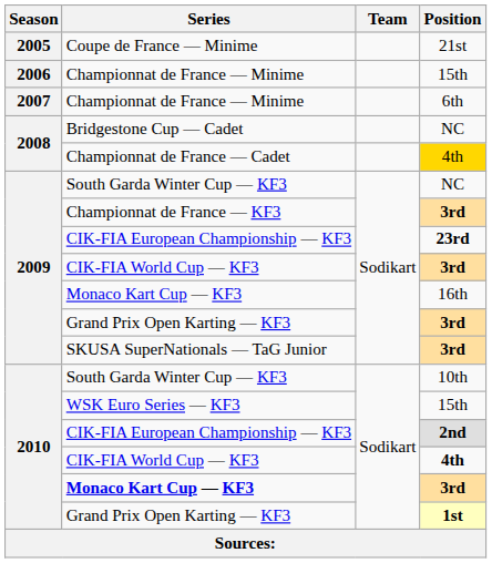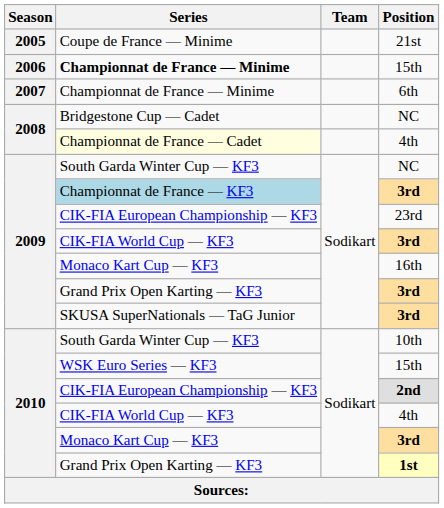Championnat de France — Minime / 15th | Series: normal -> bold
Championnat de France — Cadet | Series: no background -> lightyellow background
Championnat de France — Cadet | Position: gold background -> no background
Championnat de France — KF3 | Series: no background -> lightblue background
CIK-FIA European Championship — KF3 / 23rd | Position: bold -> normal
CIK-FIA World Cup — KF3 / 4th | Position: bold -> normal
Monaco Kart Cup — KF3 / 3rd | Series: bold -> normal
